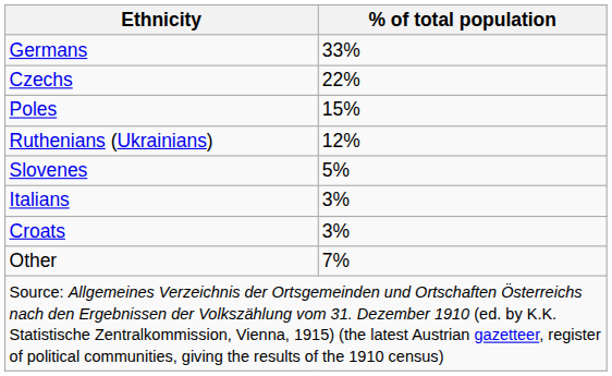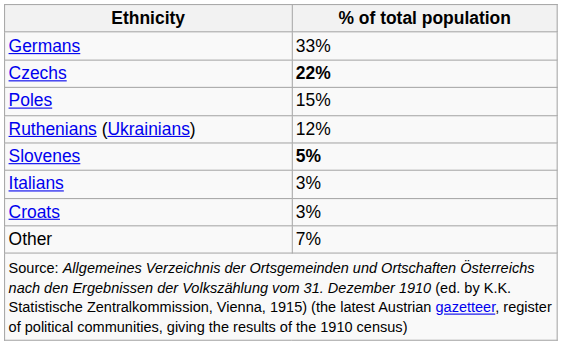Czechs | % of total population: normal -> bold
Slovenes | % of total population: normal -> bold
